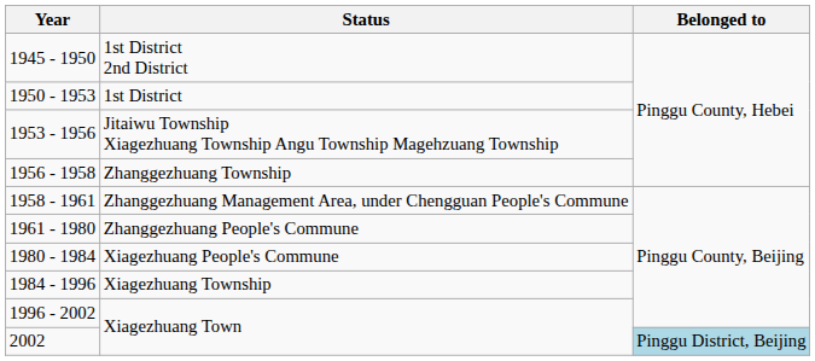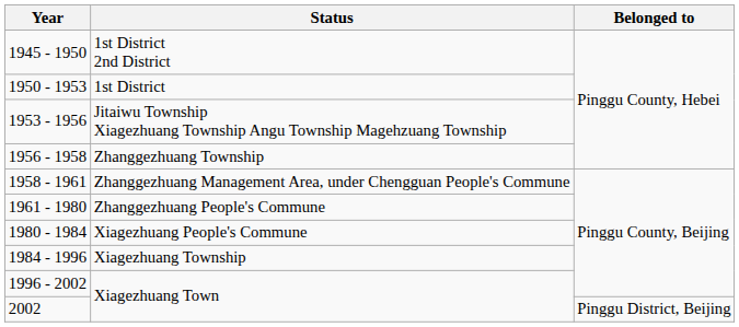2002 / Xiagezhuang Town | Belonged to: lightblue background -> no background
